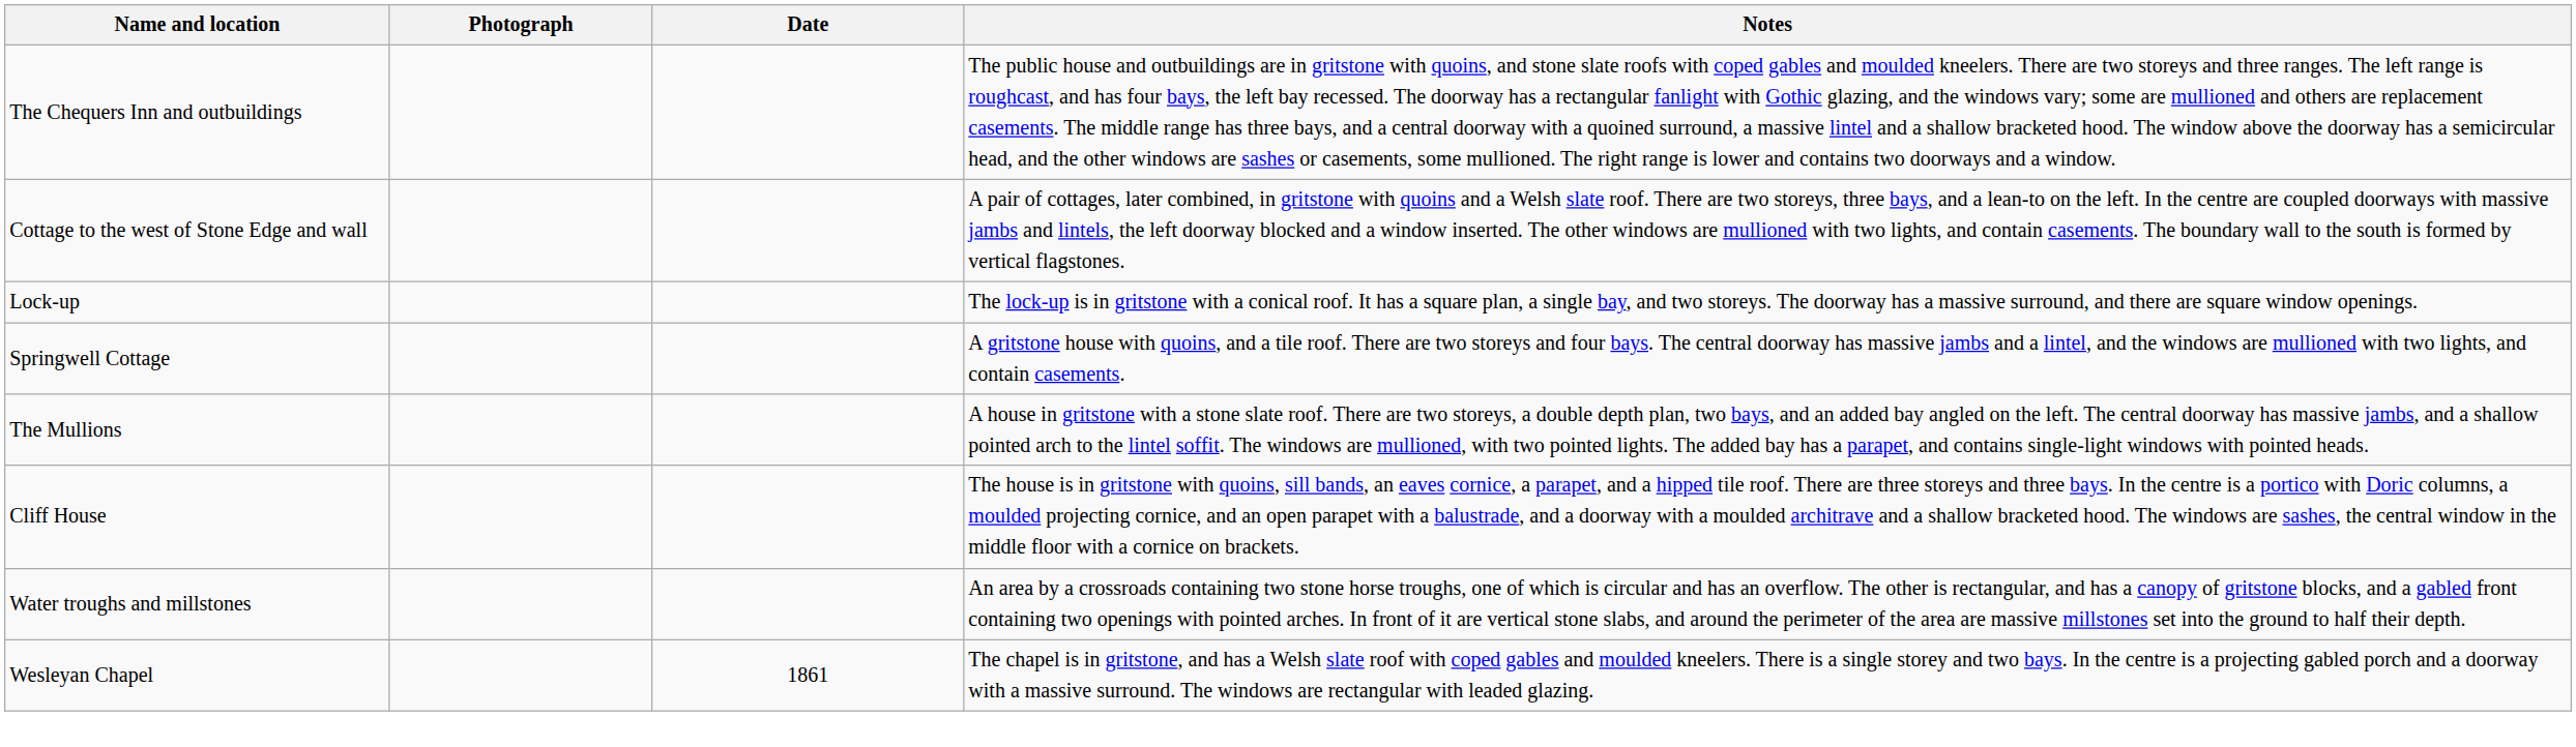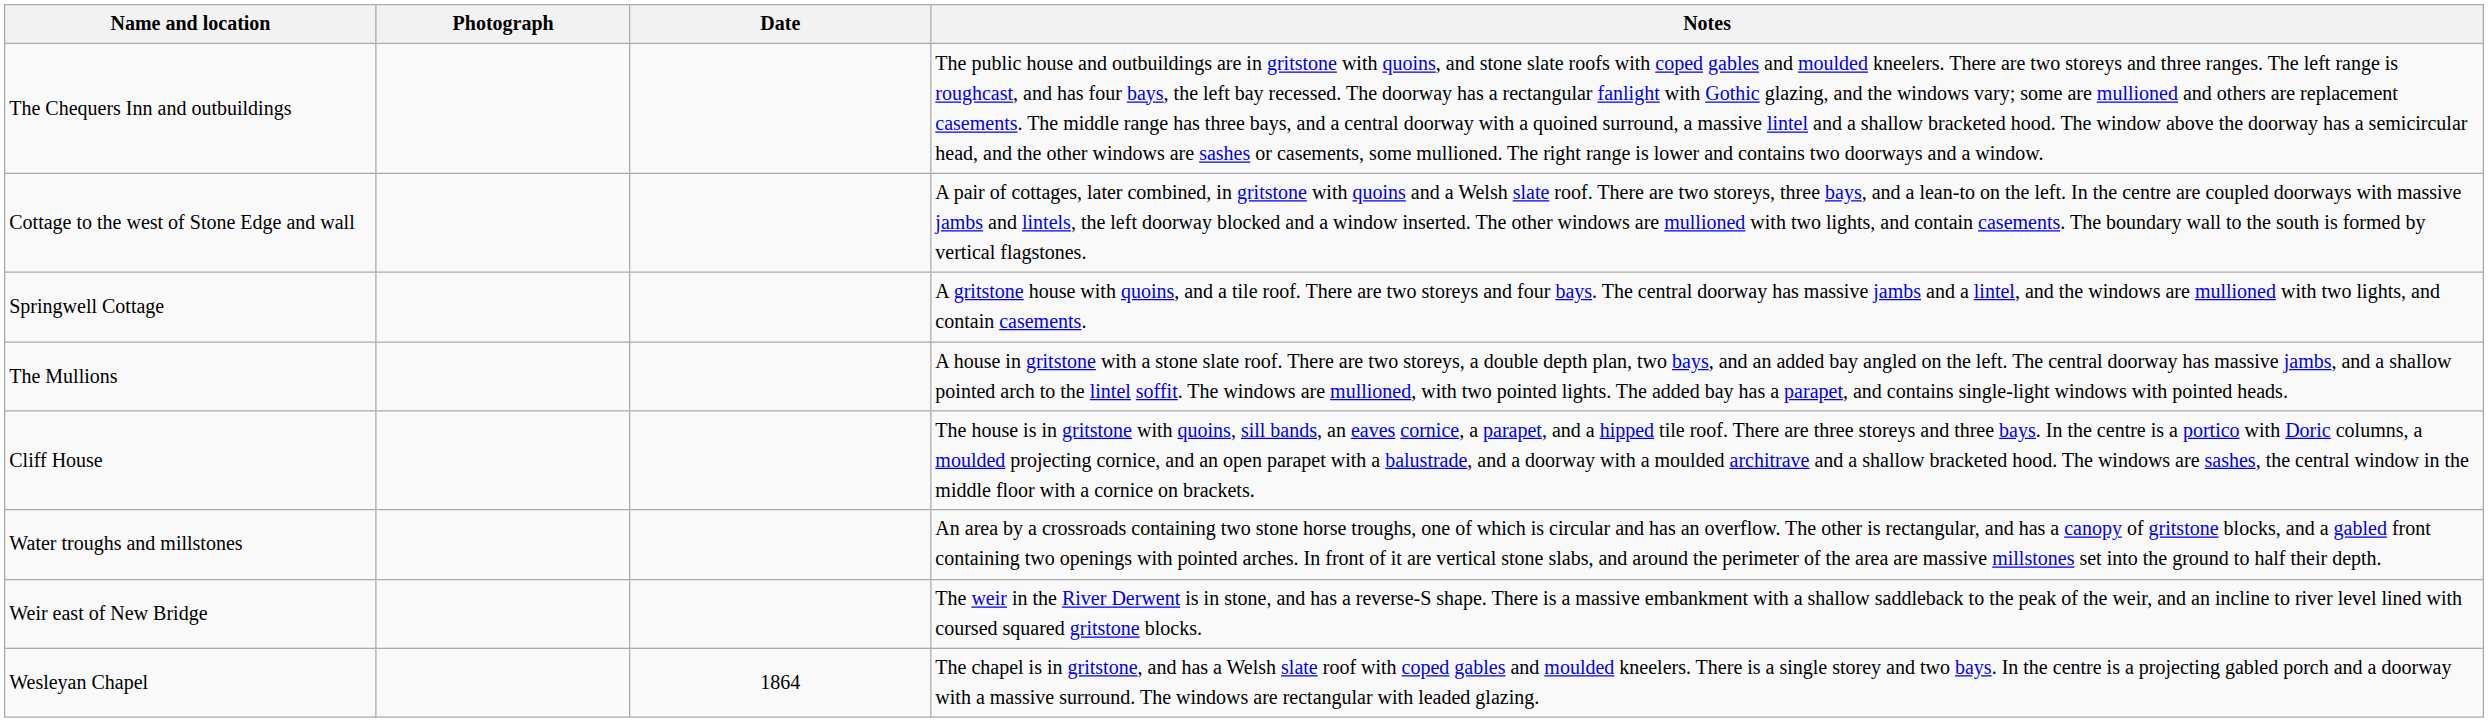- row: Lock-up | The lock-up is in gritstone with a conical roof. It has a square plan, a single bay, and two storeys. The doorway has a massive surround, and there are square window openings.
+ row: Weir east of New Bridge | The weir in the River Derwent is in stone, and has a reverse-S shape. There is a massive embankment with a shallow saddleback to the peak of the weir, and an incline to river level lined with coursed squared gritstone blocks.
Wesleyan Chapel | Date: 1861 -> 1864
